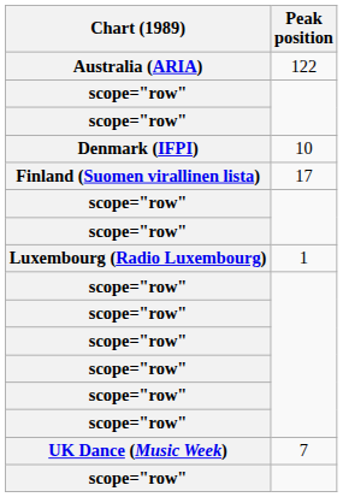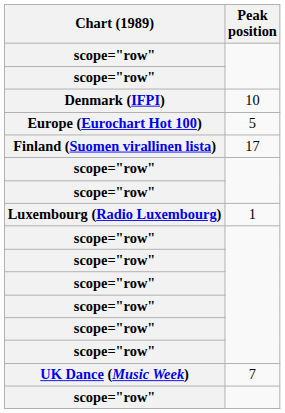- row: Australia (ARIA) | 122
+ row: Europe (Eurochart Hot 100) | 5
